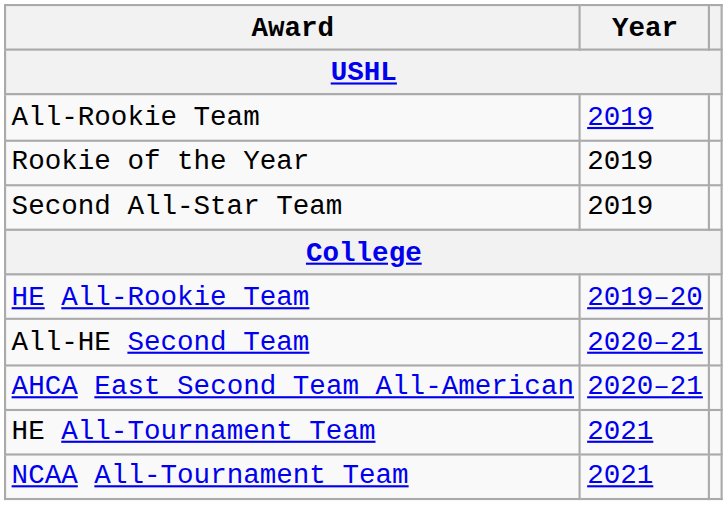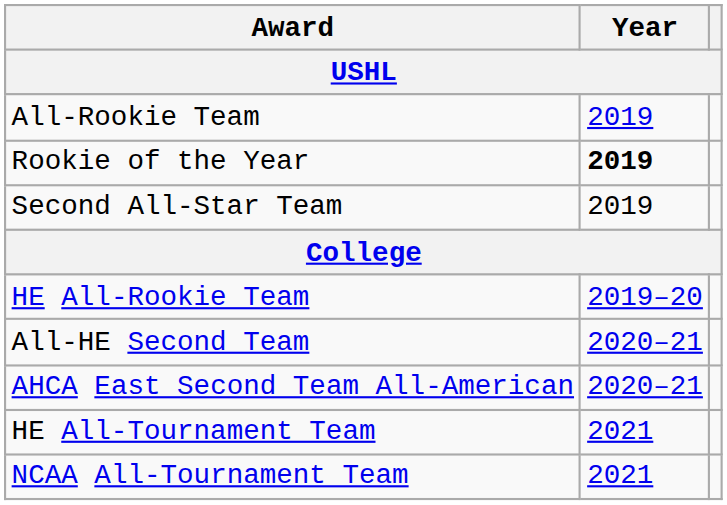Rookie of the Year | Year: normal -> bold
